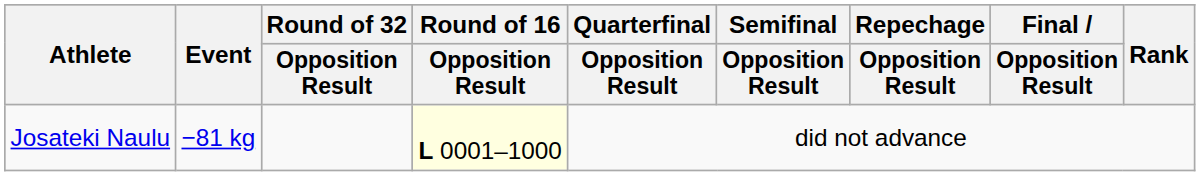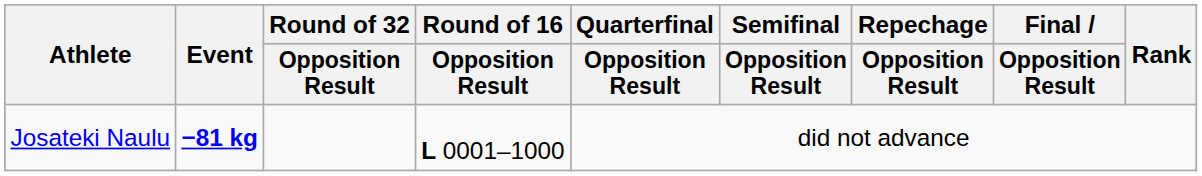Josateki Naulu | Event: normal -> bold
Josateki Naulu | Round of 16 / Opposition Result: lightyellow background -> no background
